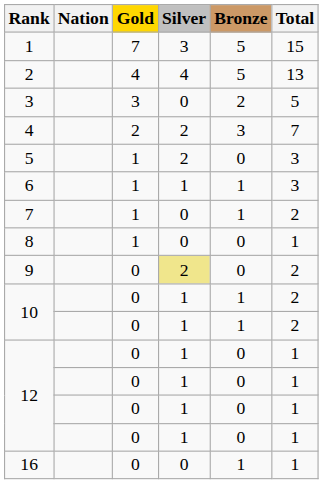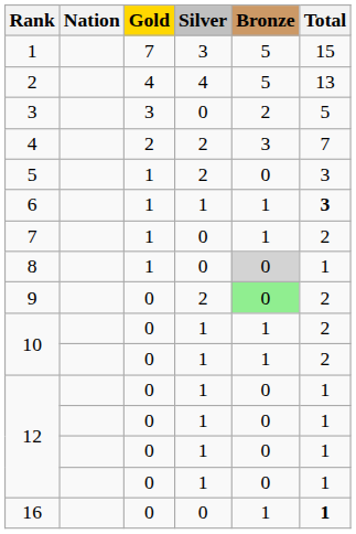6 | Total: normal -> bold
8 | Bronze: no background -> lightgrey background
9 | Silver: khaki background -> no background
9 | Bronze: no background -> lightgreen background
16 | Total: normal -> bold
